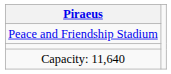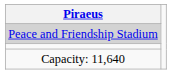Peace and Friendship Stadium | Piraeus: no background -> lightgrey background
